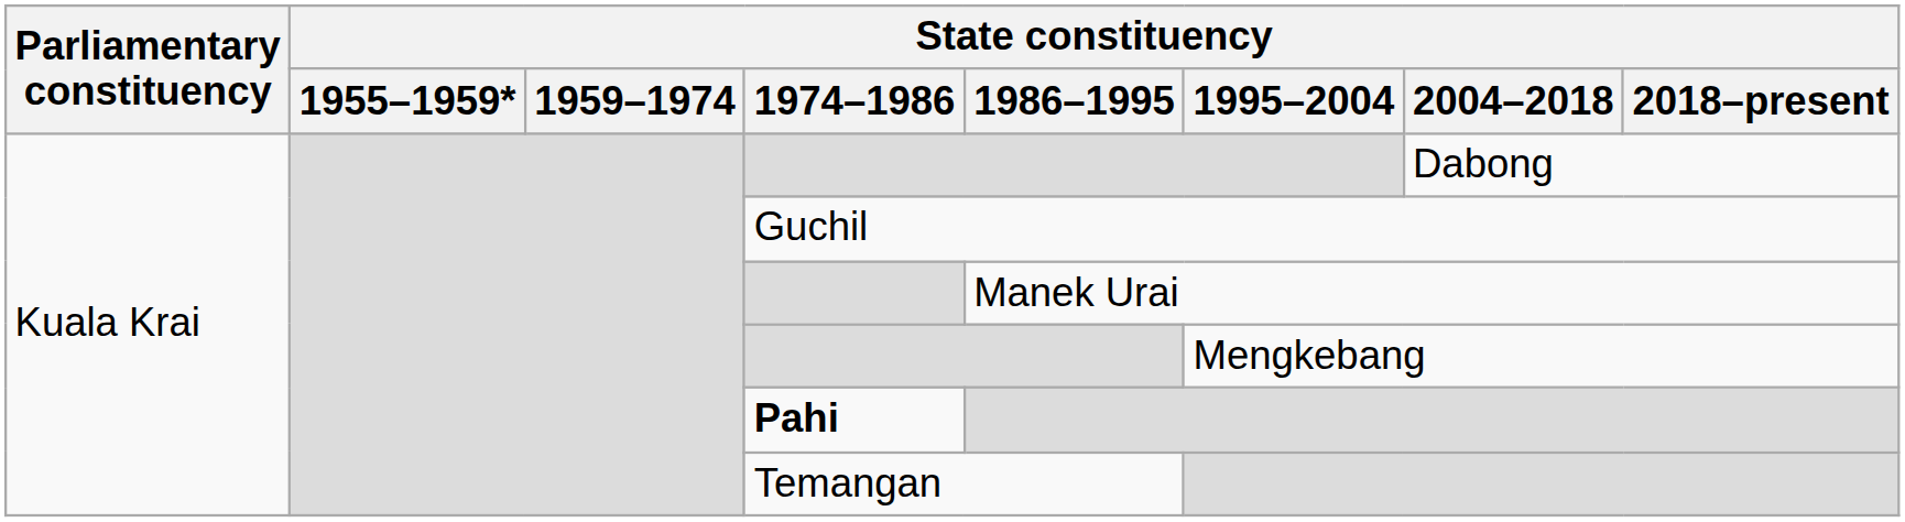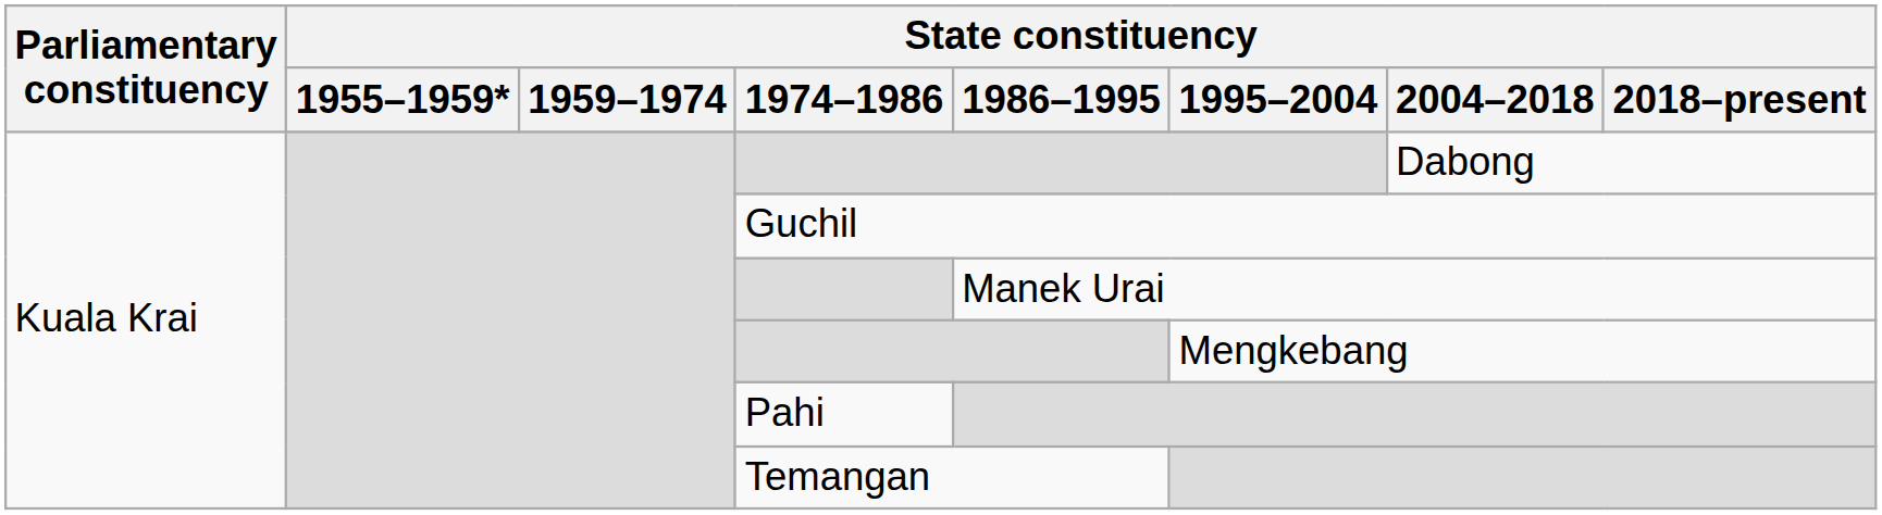Pahi | State constituency / 1974–1986: bold -> normal
